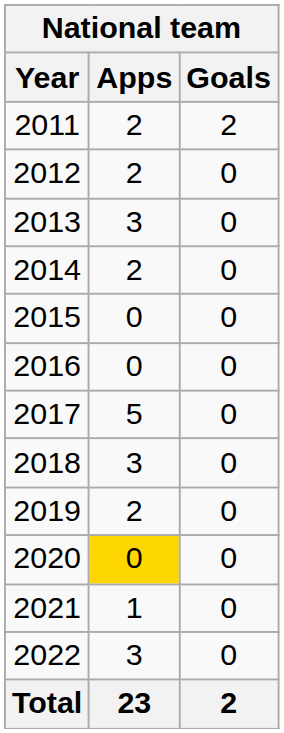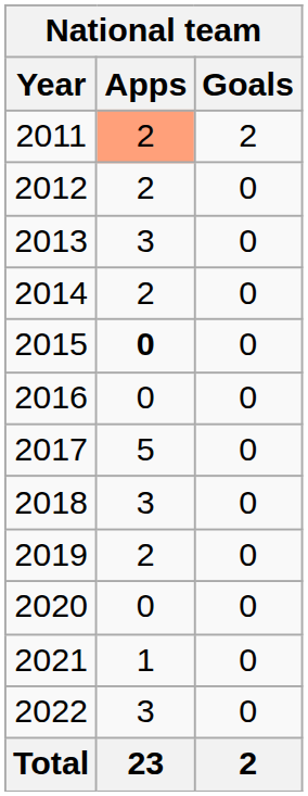2011 | Apps: no background -> lightsalmon background
2015 | Apps: normal -> bold
2020 | Apps: gold background -> no background
